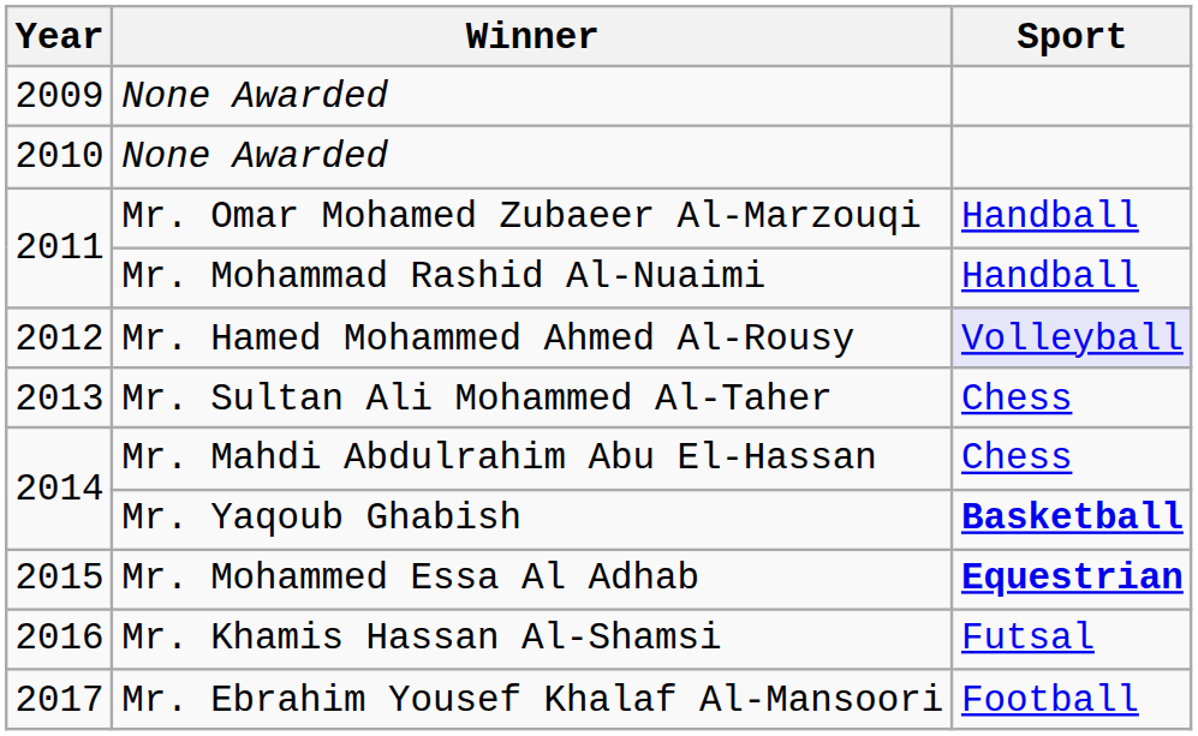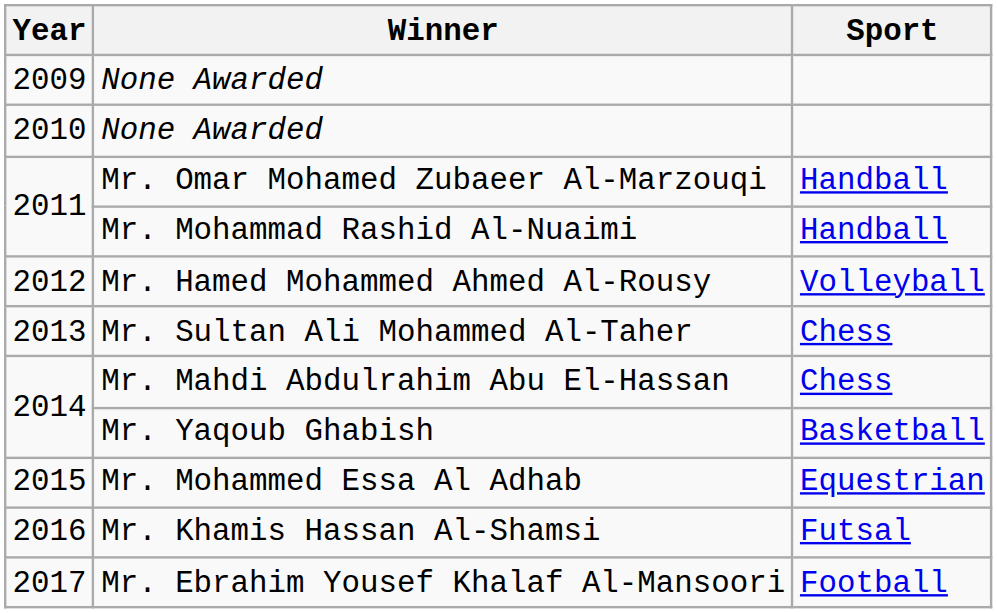Mr. Hamed Mohammed Ahmed Al-Rousy | Sport: lavender background -> no background
Mr. Yaqoub Ghabish | Sport: bold -> normal
Mr. Mohammed Essa Al Adhab | Sport: bold -> normal
